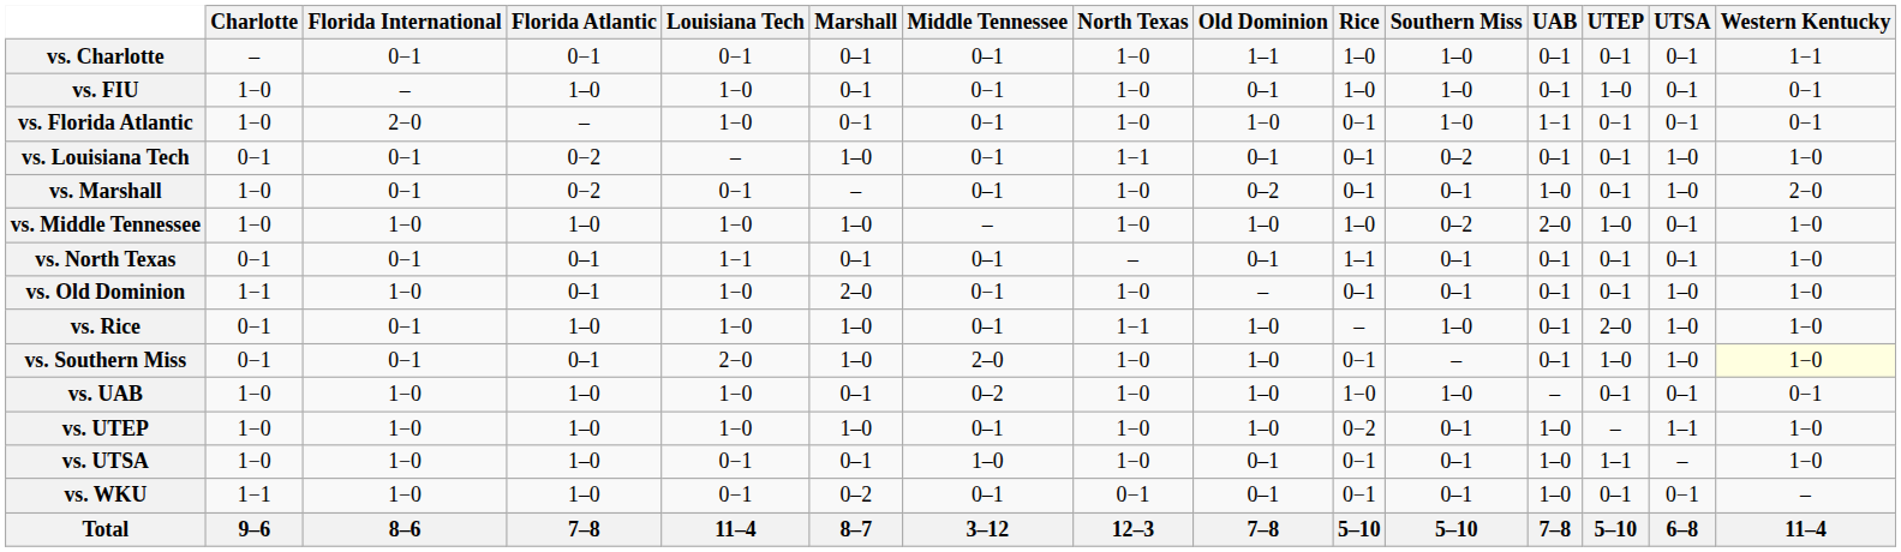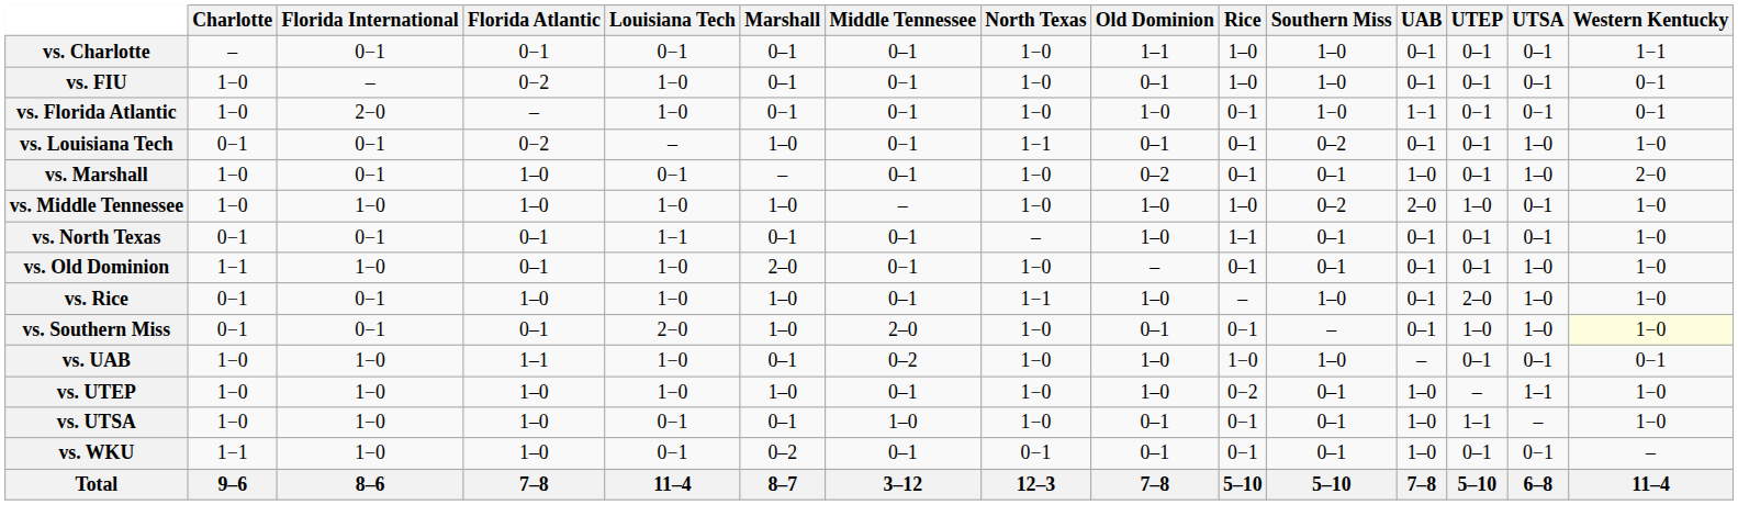vs. FIU | Florida Atlantic: 1–0 -> 0−2
vs. FIU | UTEP: 1–0 -> 0–1
vs. Marshall | Florida Atlantic: 0−2 -> 1–0
vs. North Texas | Old Dominion: 0–1 -> 1–0
vs. Southern Miss | Old Dominion: 1–0 -> 0–1
vs. UAB | Florida Atlantic: 1–0 -> 1–1
